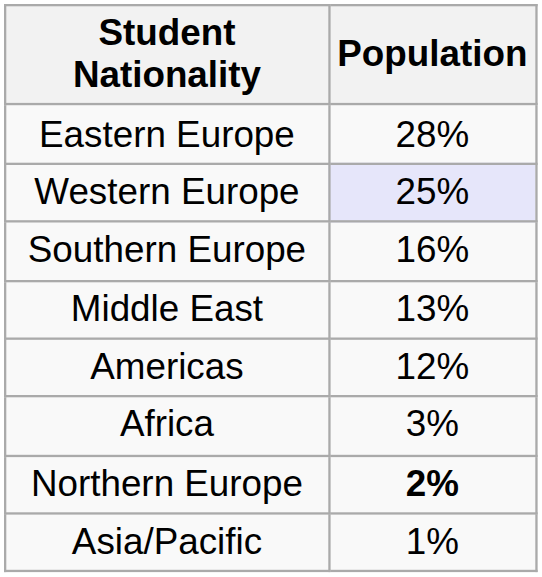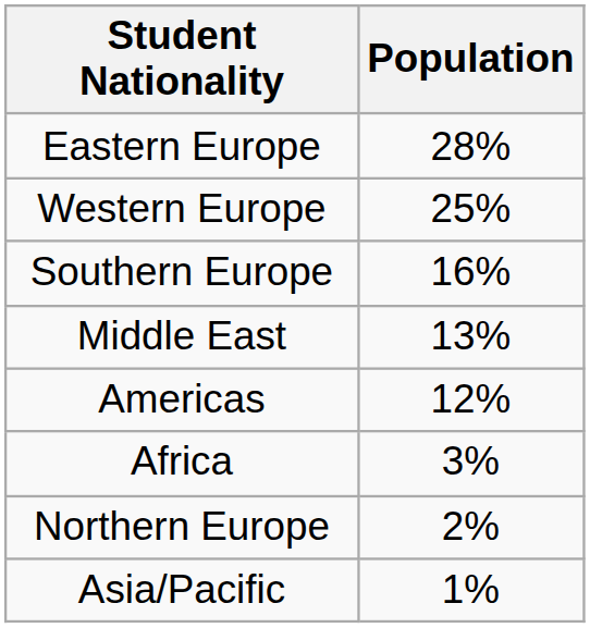Western Europe | Population: lavender background -> no background
Northern Europe | Population: bold -> normal
